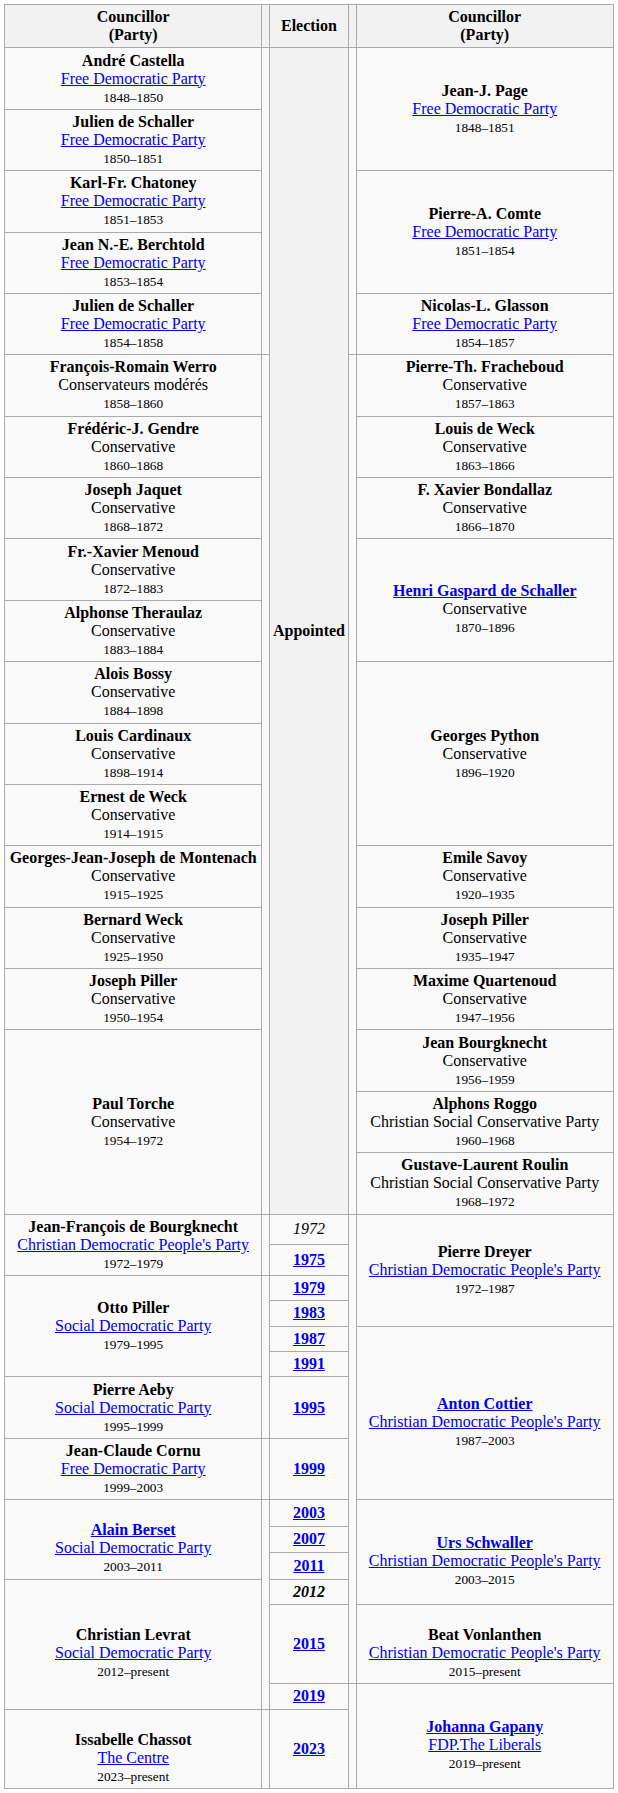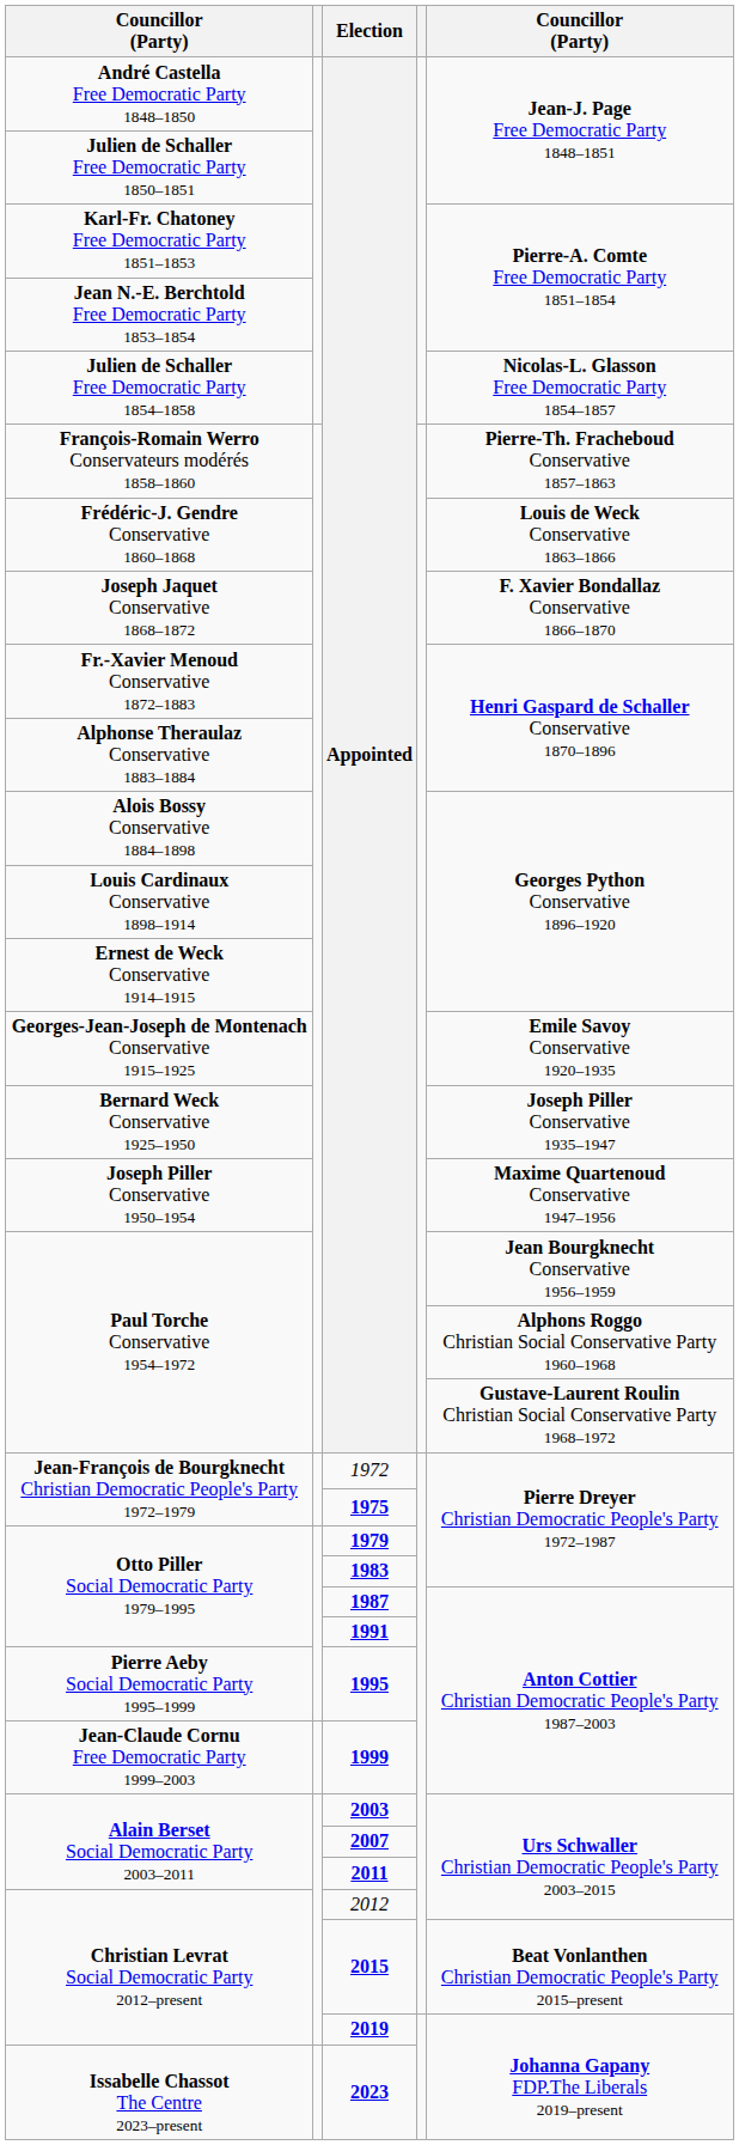Christian Levrat Social Democratic Party 2012–present / 2012 | Election: bold -> normal
